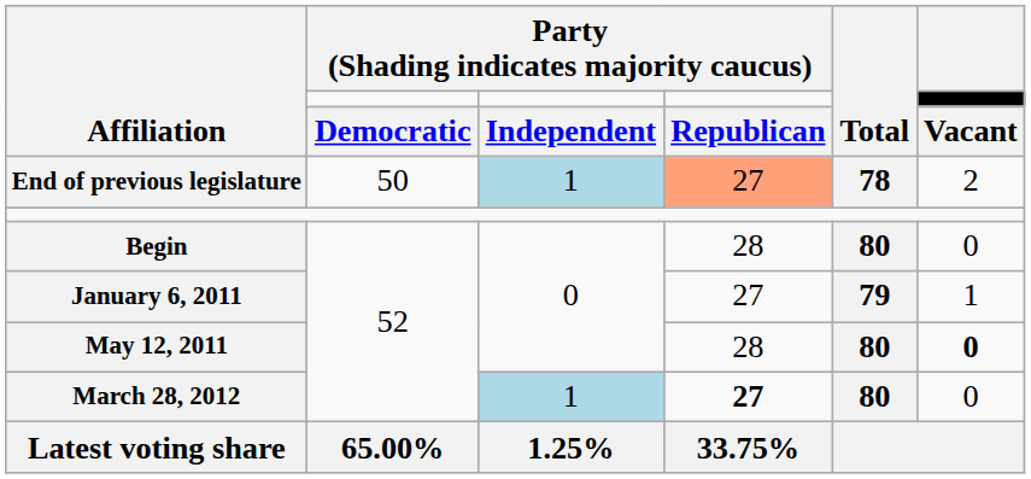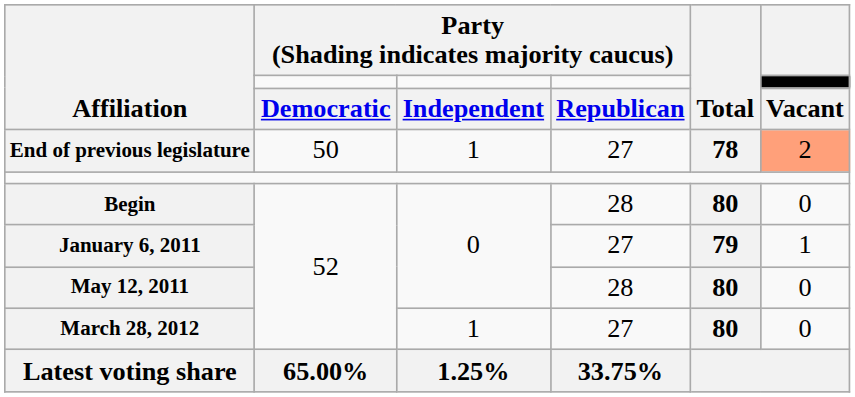End of previous legislature | column 3: lightblue background -> no background
End of previous legislature | column 4: lightsalmon background -> no background
End of previous legislature | column 6: no background -> lightsalmon background
May 12, 2011 | column 6: bold -> normal
March 28, 2012 | column 3: lightblue background -> no background
March 28, 2012 | column 4: bold -> normal
